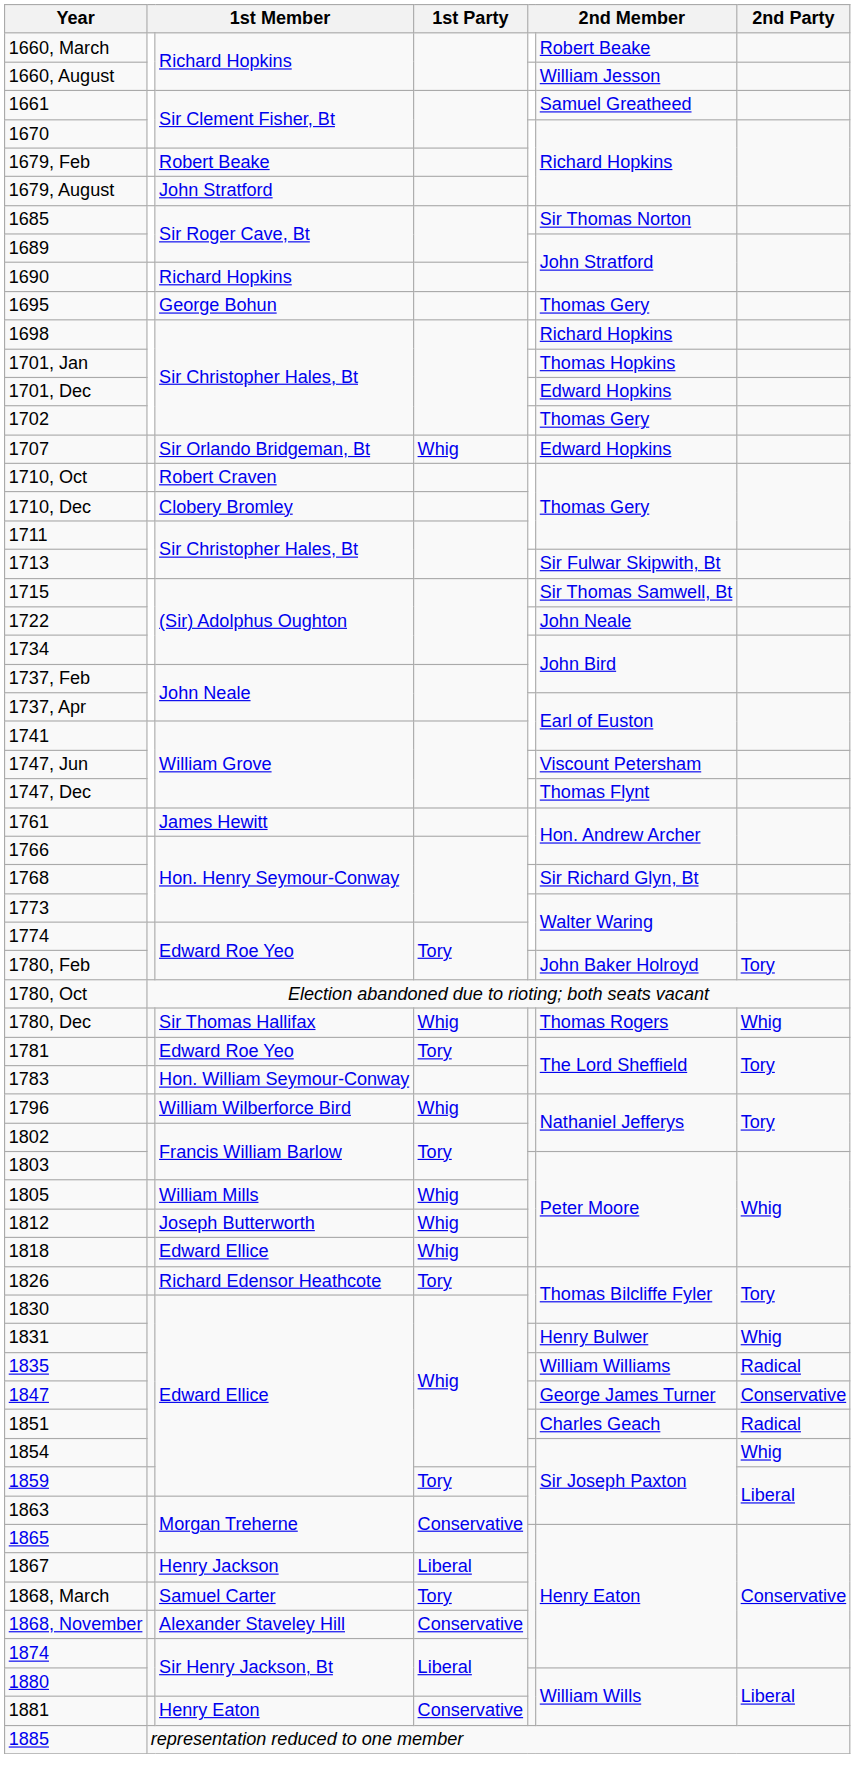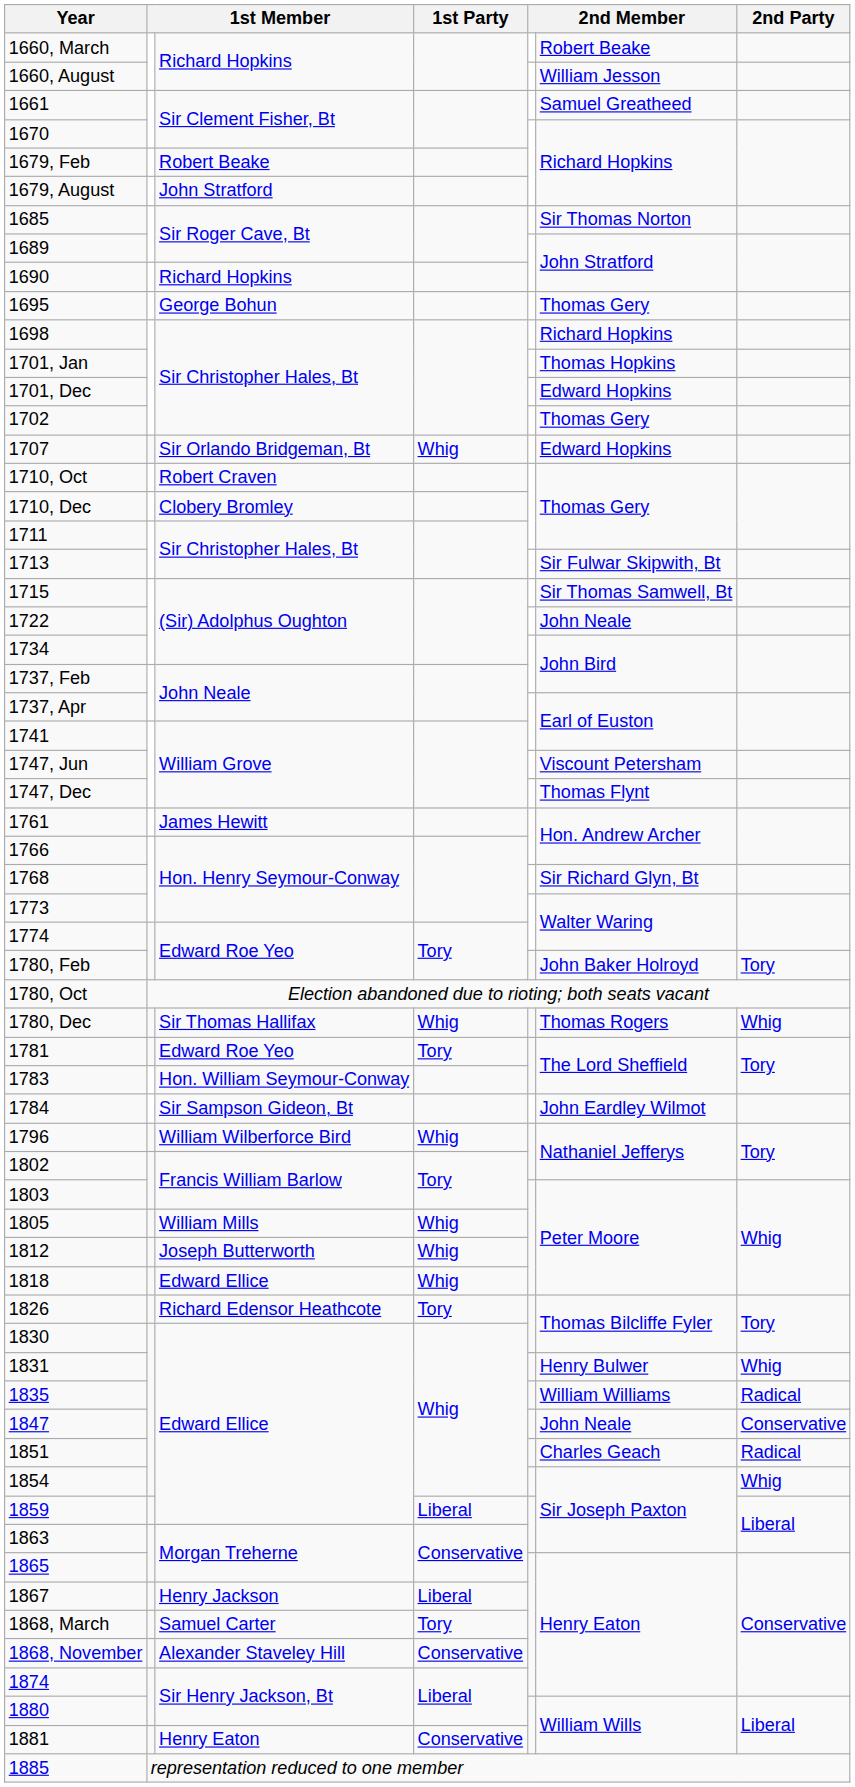+ row: 1784 | Sir Sampson Gideon, Bt | John Eardley Wilmot
1847 | column 6: George James Turner -> John Neale
1859 | 1st Party: Tory -> Liberal
